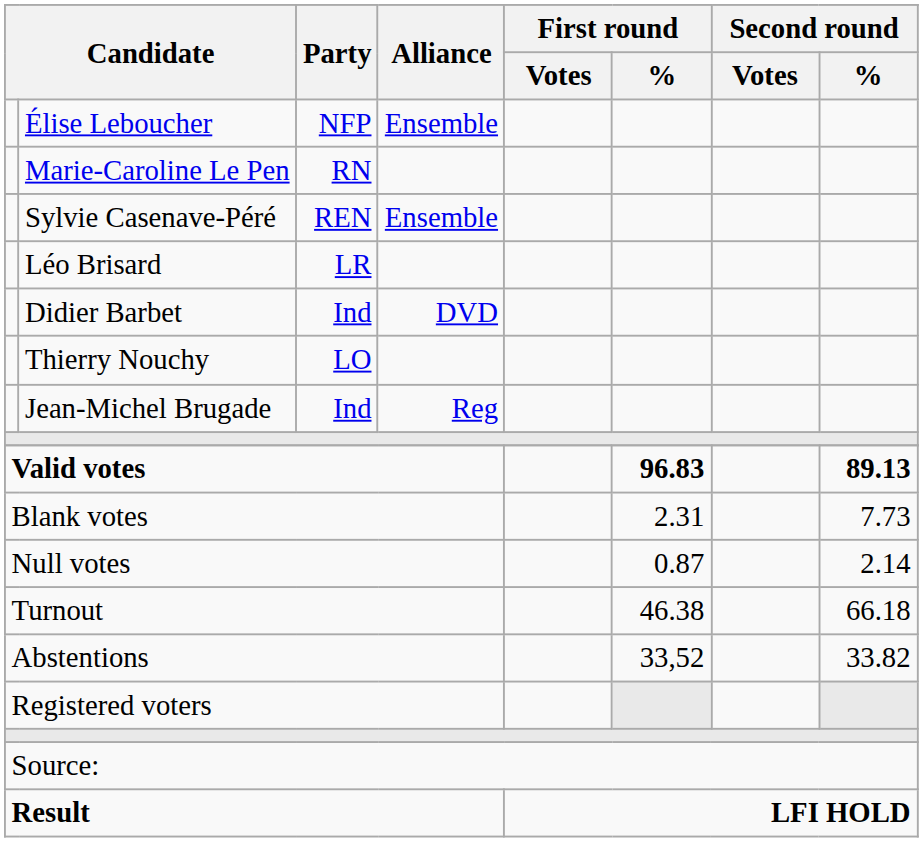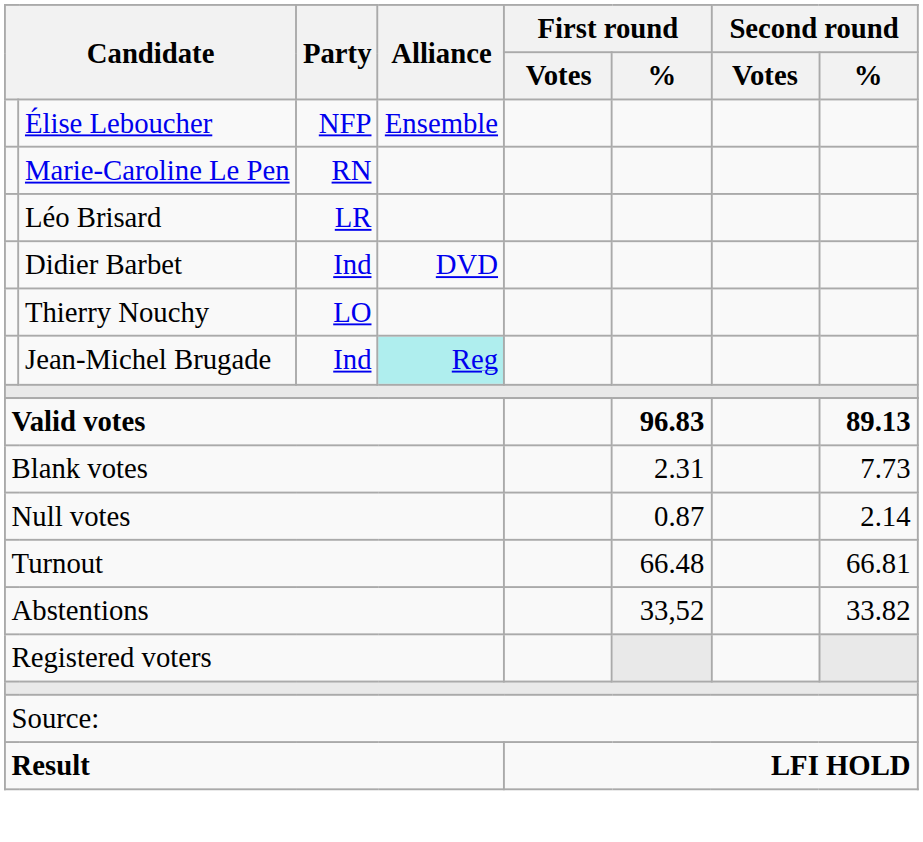- row: Sylvie Casenave-Péré | REN | Ensemble
Jean-Michel Brugade | Alliance: no background -> paleturquoise background
Turnout | First round / %: 46.38 -> 66.48
Turnout | Second round / %: 66.18 -> 66.81
